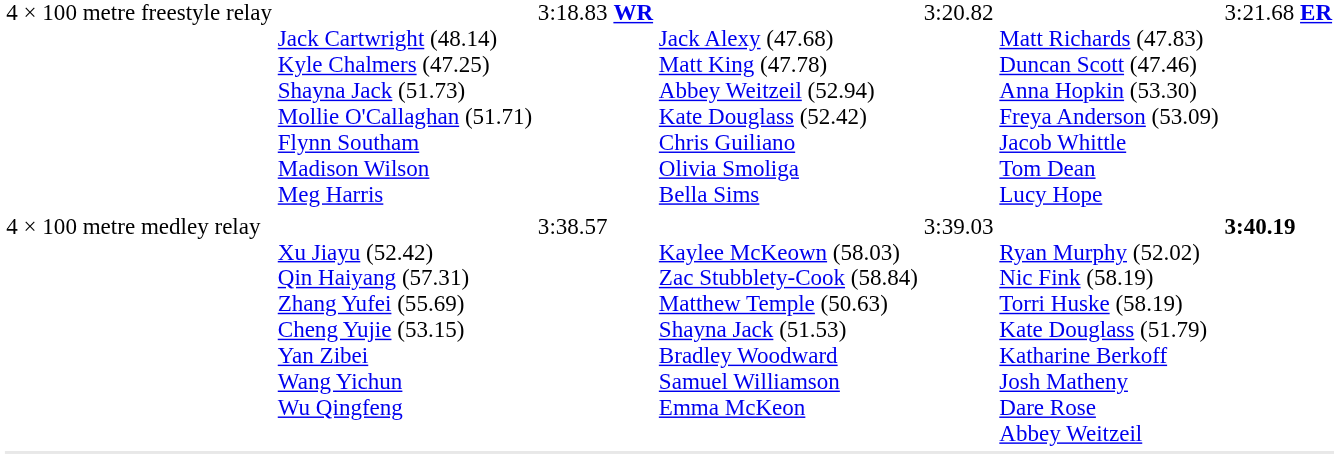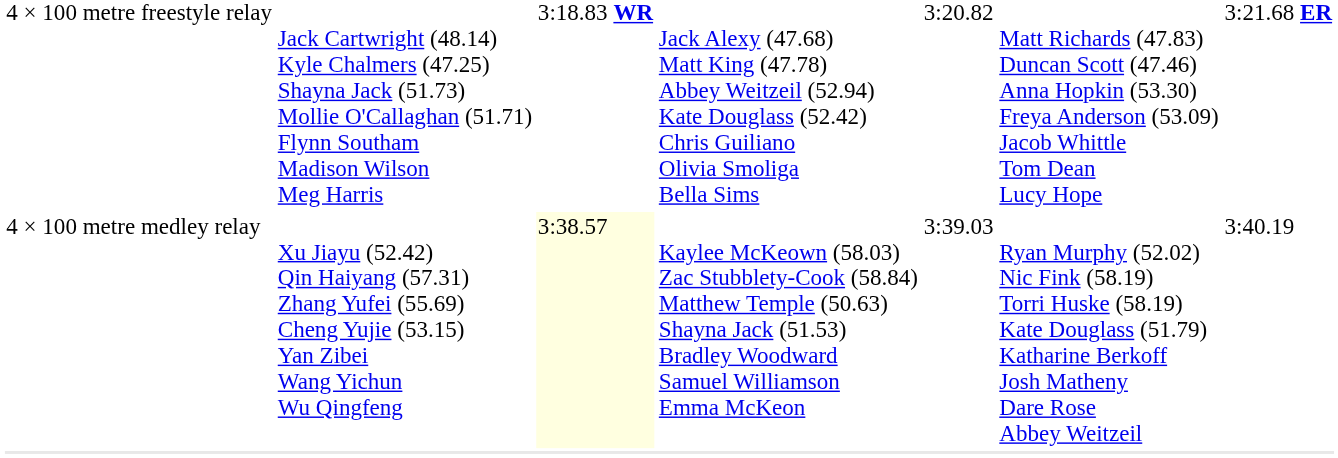4 × 100 metre medley relay | column 3: no background -> lightyellow background
4 × 100 metre medley relay | column 7: bold -> normal
